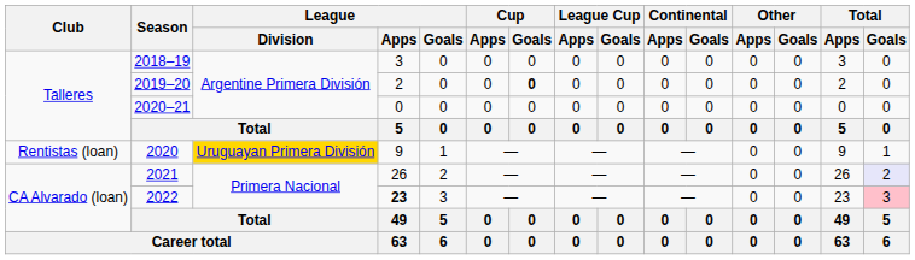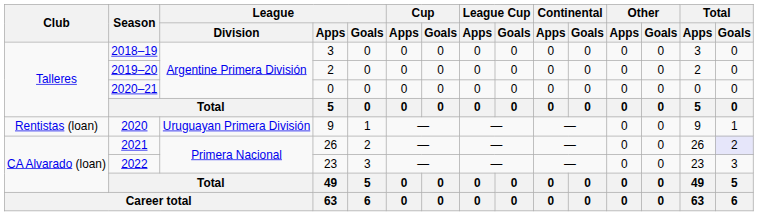2019–20 | Cup / Goals: bold -> normal
2020 | League / Division: gold background -> no background
2022 | League / Apps: bold -> normal
2022 | Total / Goals: pink background -> no background
